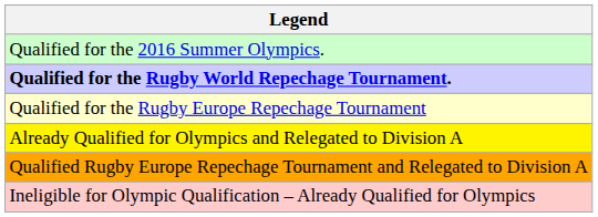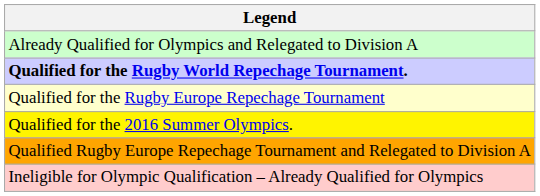row 2 | column 1: Qualified for the 2016 Summer Olympics. -> Already Qualified for Olympics and Relegated to Division A
row 5 | column 1: Already Qualified for Olympics and Relegated to Division A -> Qualified for the 2016 Summer Olympics.
